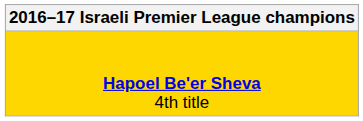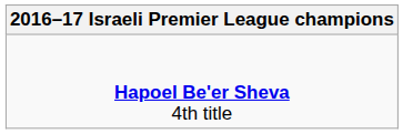row 2 | column 1: gold background -> no background
